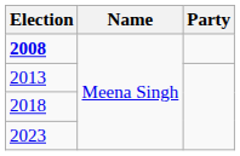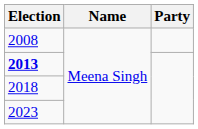2008 | Election: bold -> normal
2013 | Election: normal -> bold
